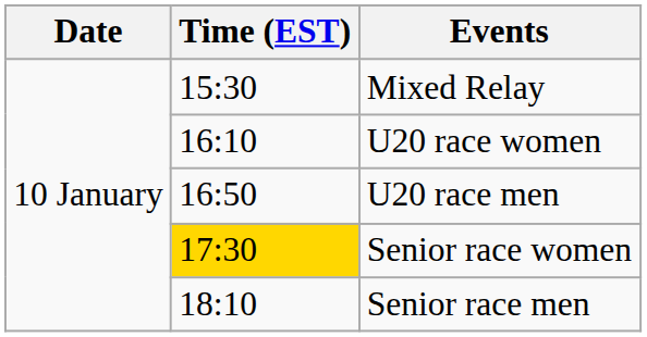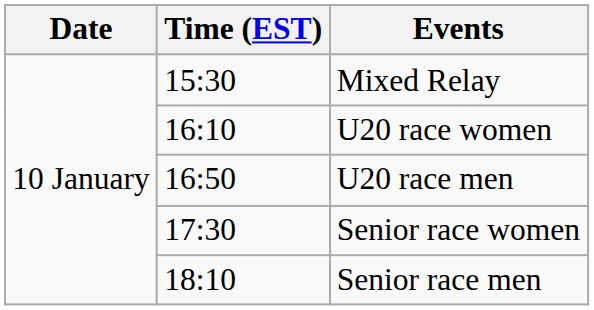Senior race women | Time (EST): gold background -> no background
